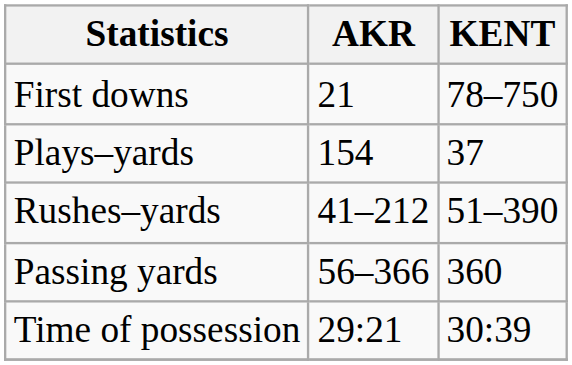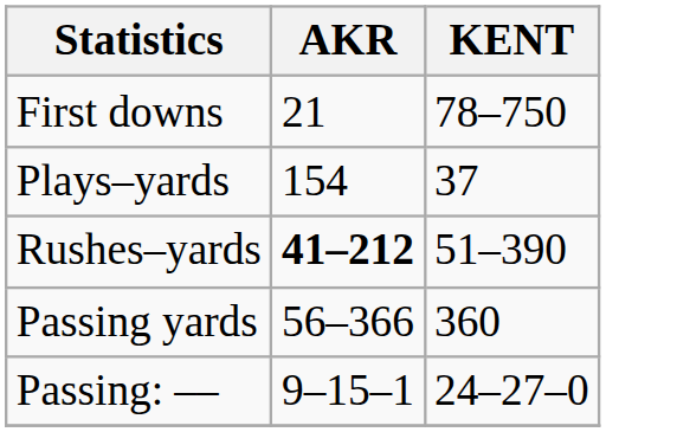Rushes–yards | AKR: normal -> bold
+ row: Passing: –– | 9–15–1 | 24–27–0
- row: Time of possession | 29:21 | 30:39
